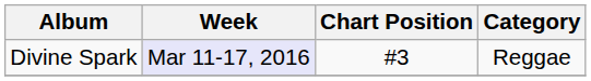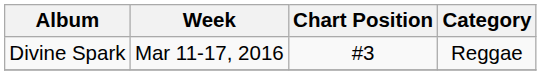Divine Spark | Week: lavender background -> no background
